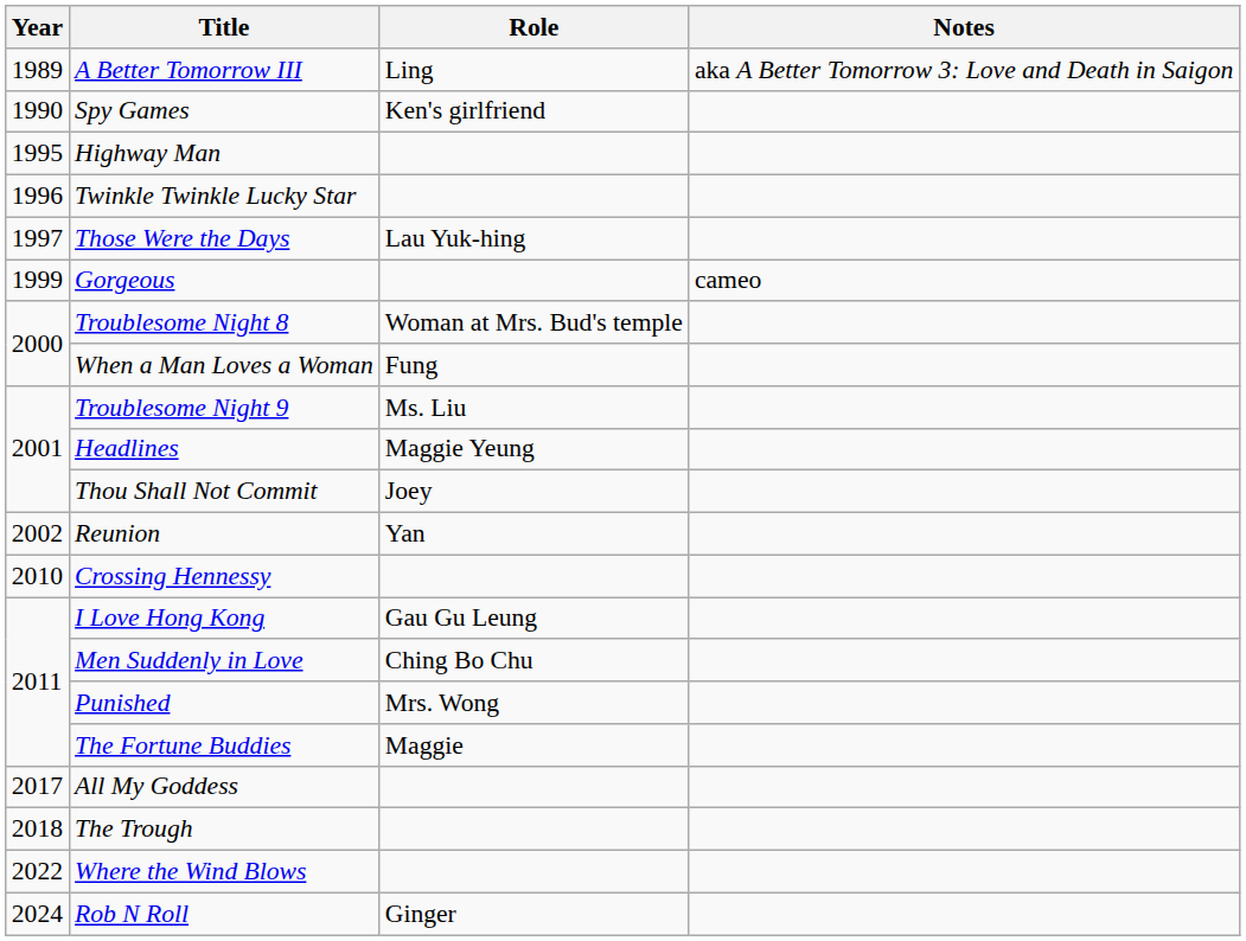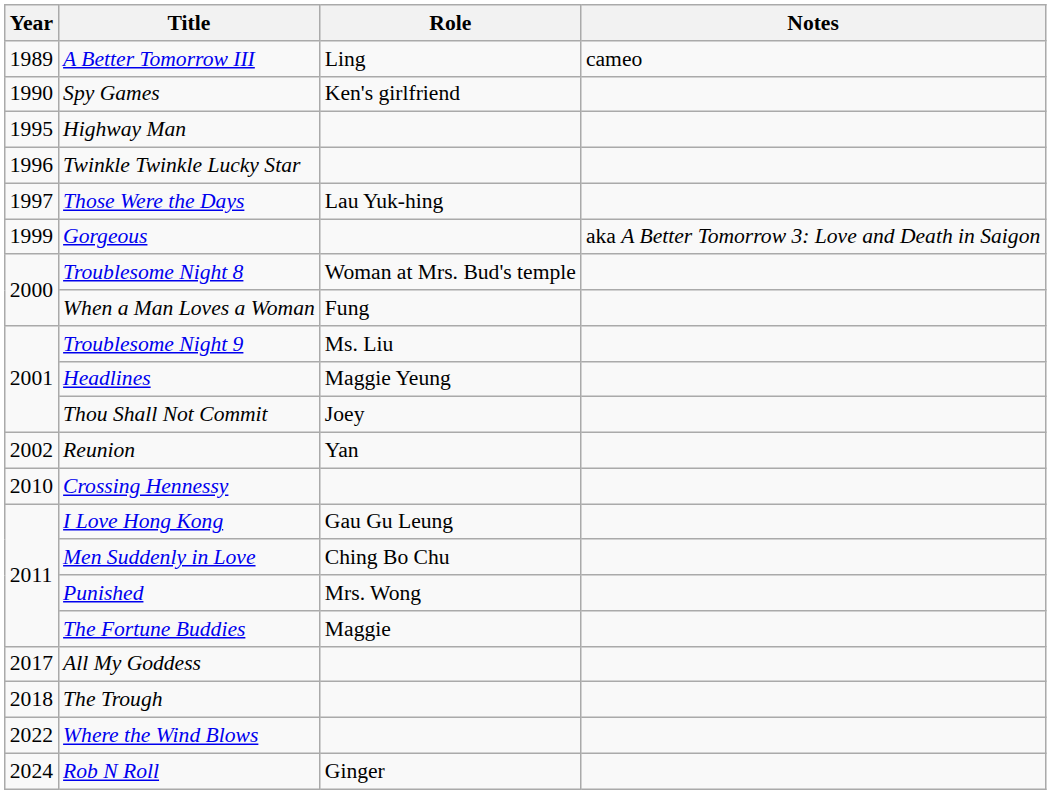A Better Tomorrow III | Notes: aka A Better Tomorrow 3: Love and Death in Saigon -> cameo
Gorgeous | Notes: cameo -> aka A Better Tomorrow 3: Love and Death in Saigon
